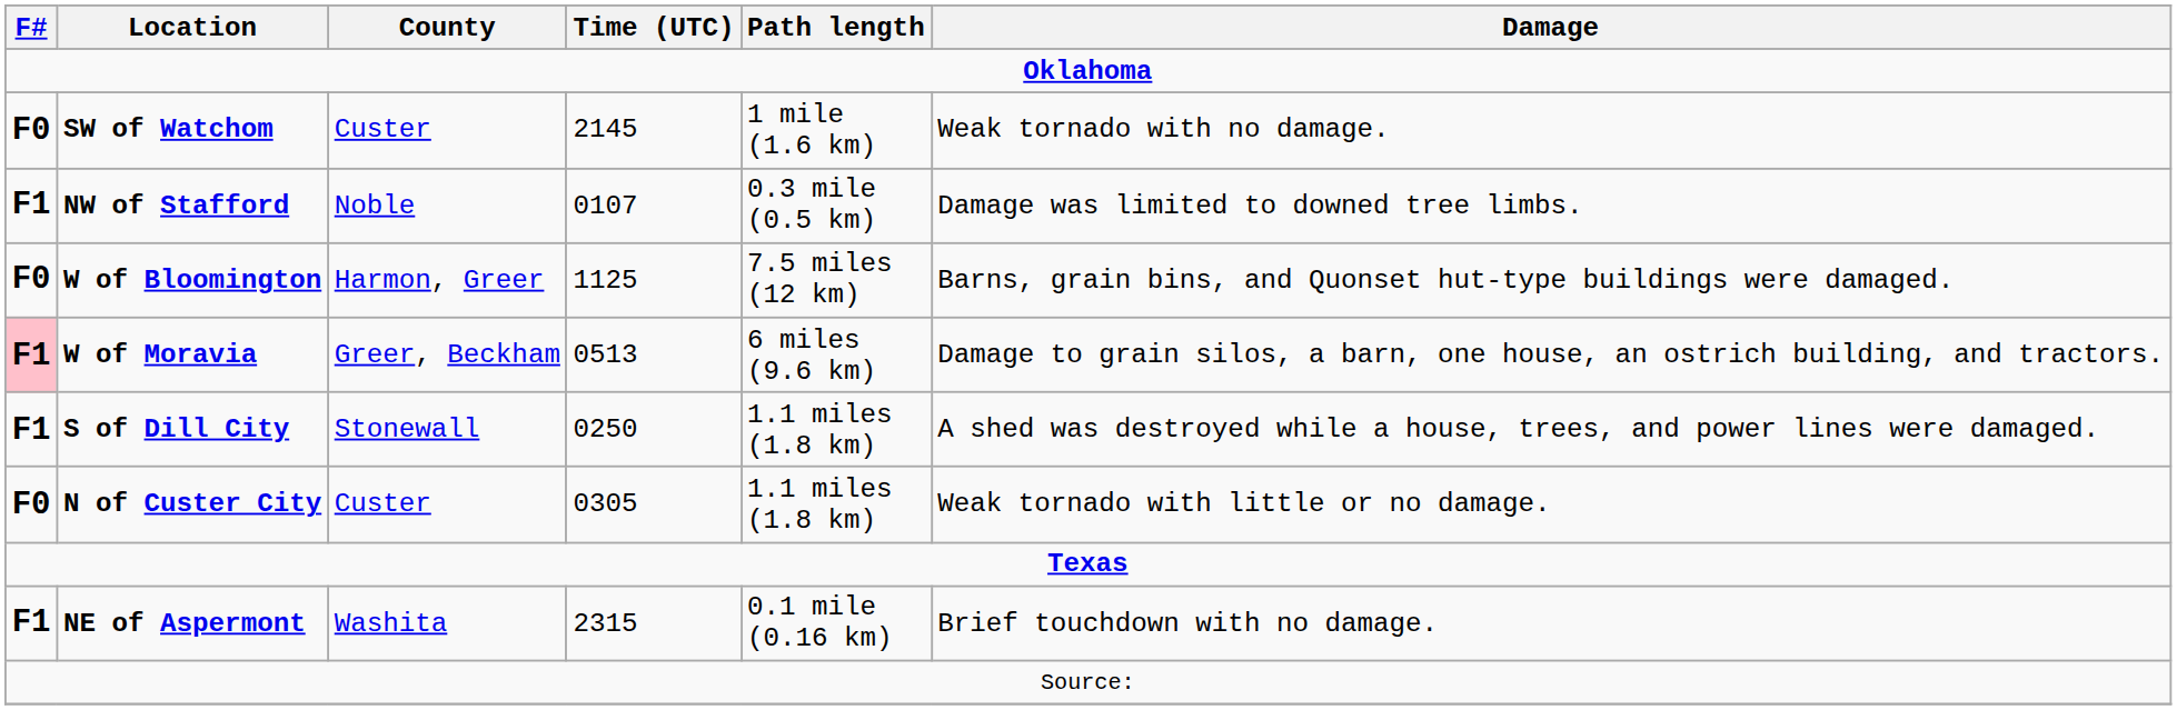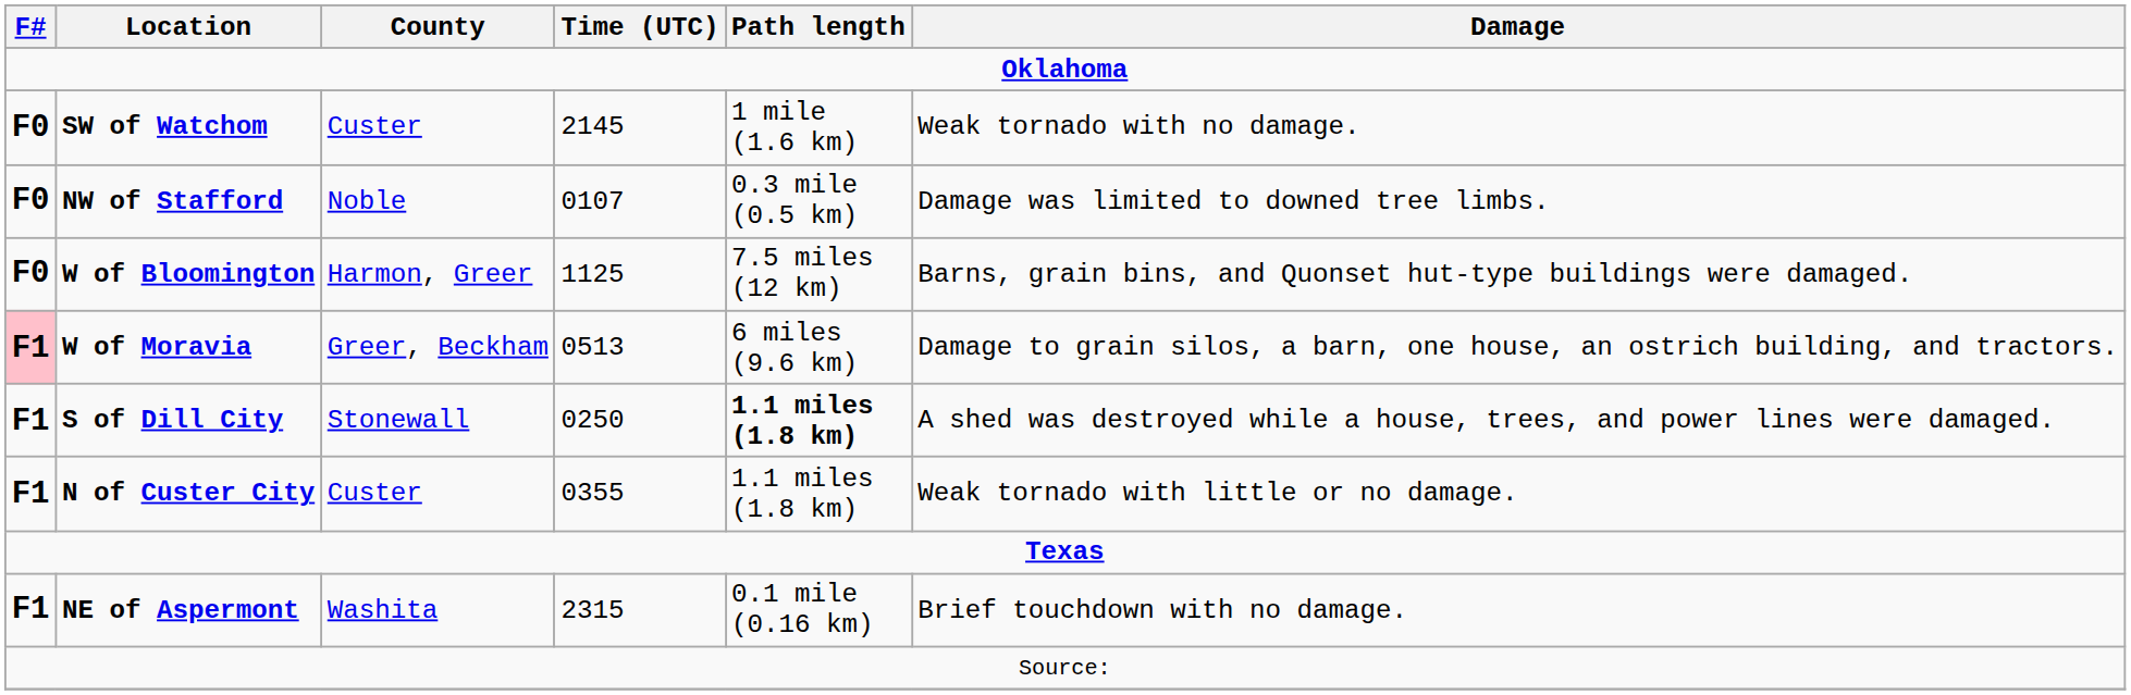NW of Stafford | F#: F1 -> F0
S of Dill City | Path length: normal -> bold
N of Custer City | F#: F0 -> F1
N of Custer City | Time (UTC): 0305 -> 0355
